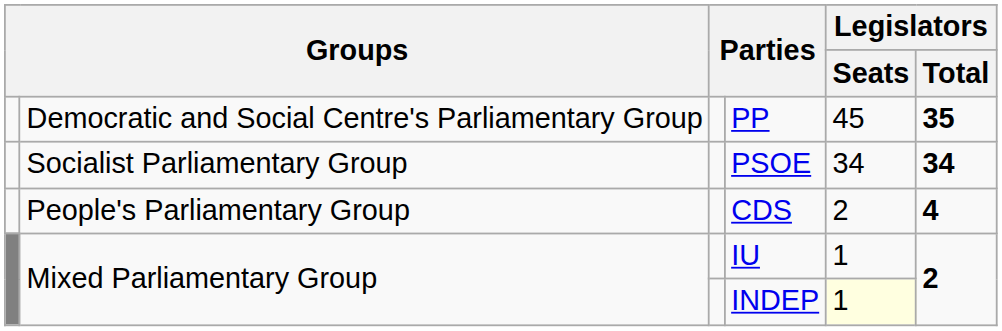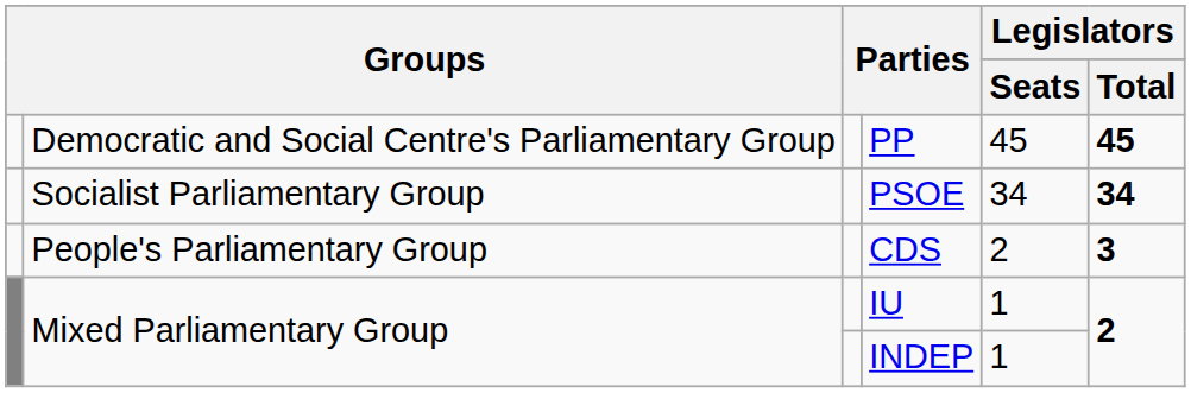PP | Legislators / Total: 35 -> 45
CDS | Legislators / Total: 4 -> 3
INDEP | Legislators / Seats: lightyellow background -> no background
